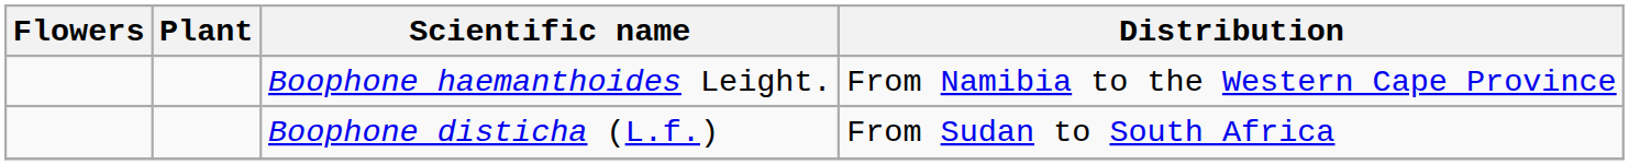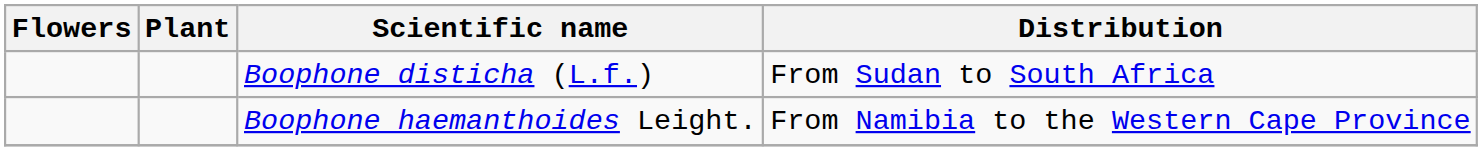rows swapped: Boophone disticha (L.f.) <-> Boophone haemanthoides Leight.
